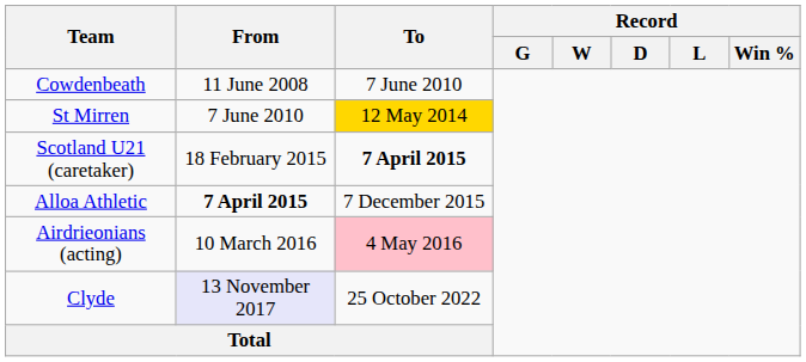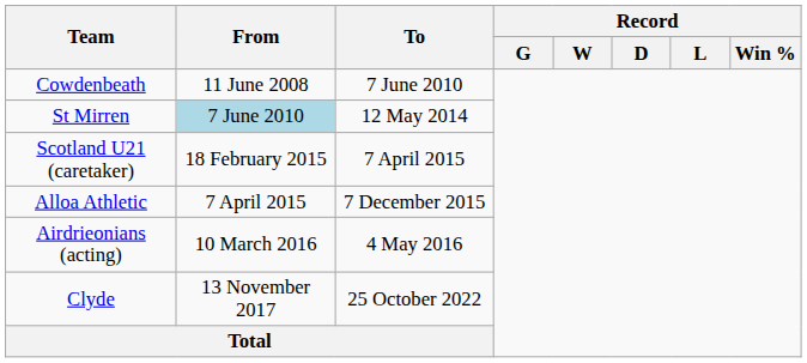St Mirren | From: no background -> lightblue background
St Mirren | To: gold background -> no background
Scotland U21 (caretaker) | To: bold -> normal
Alloa Athletic | From: bold -> normal
Airdrieonians (acting) | To: pink background -> no background
Clyde | From: lavender background -> no background
